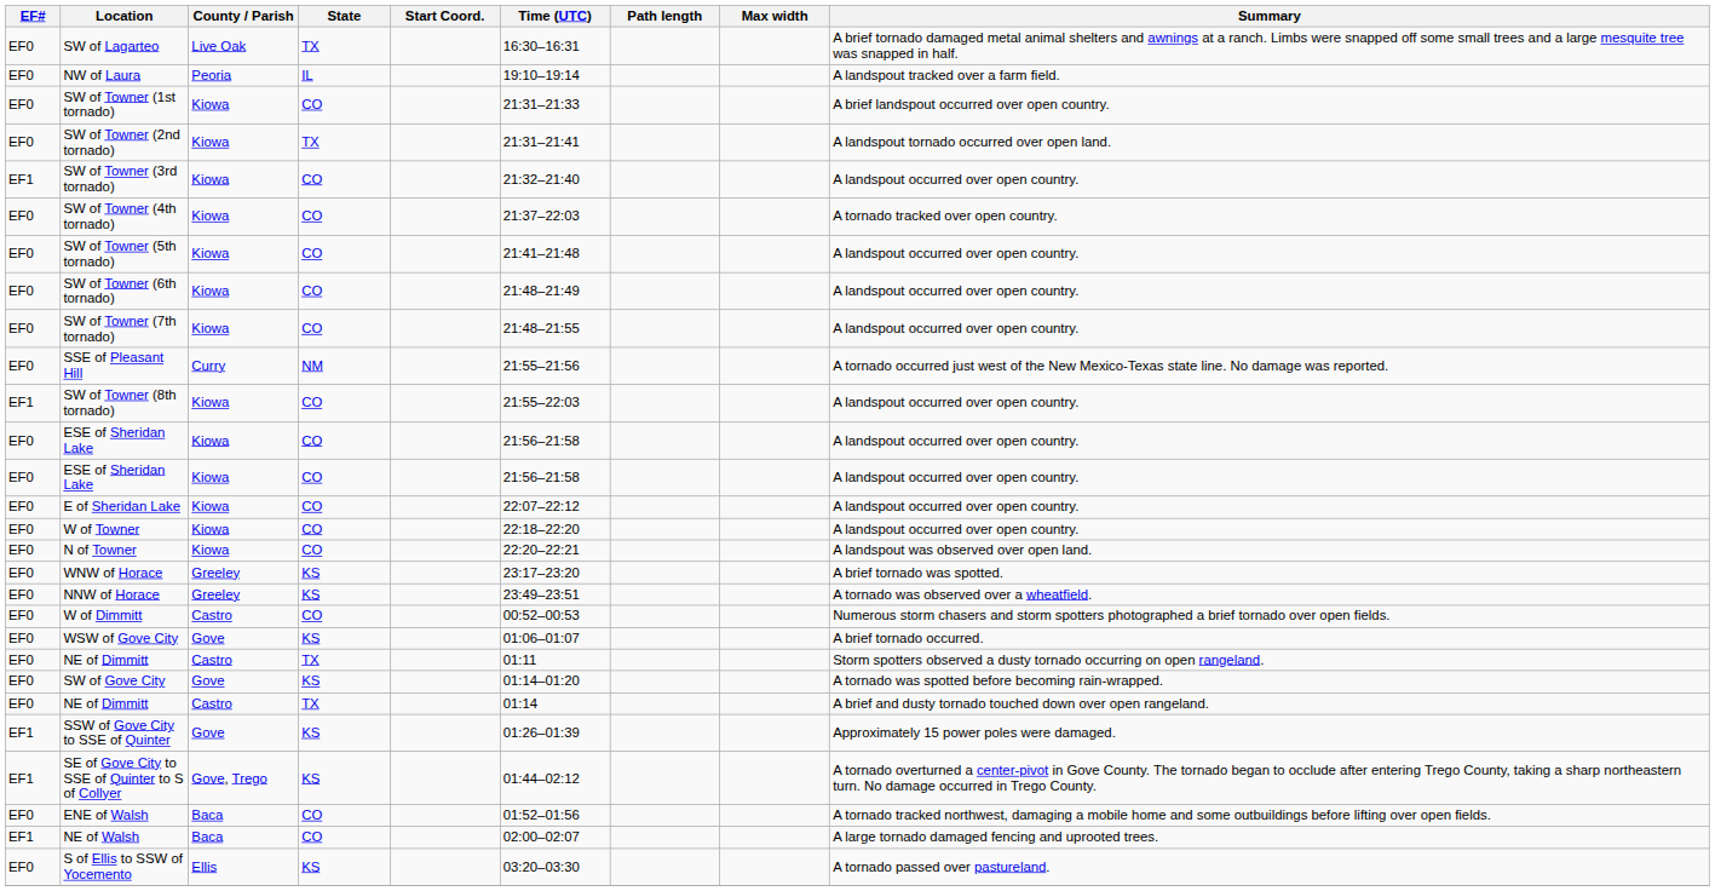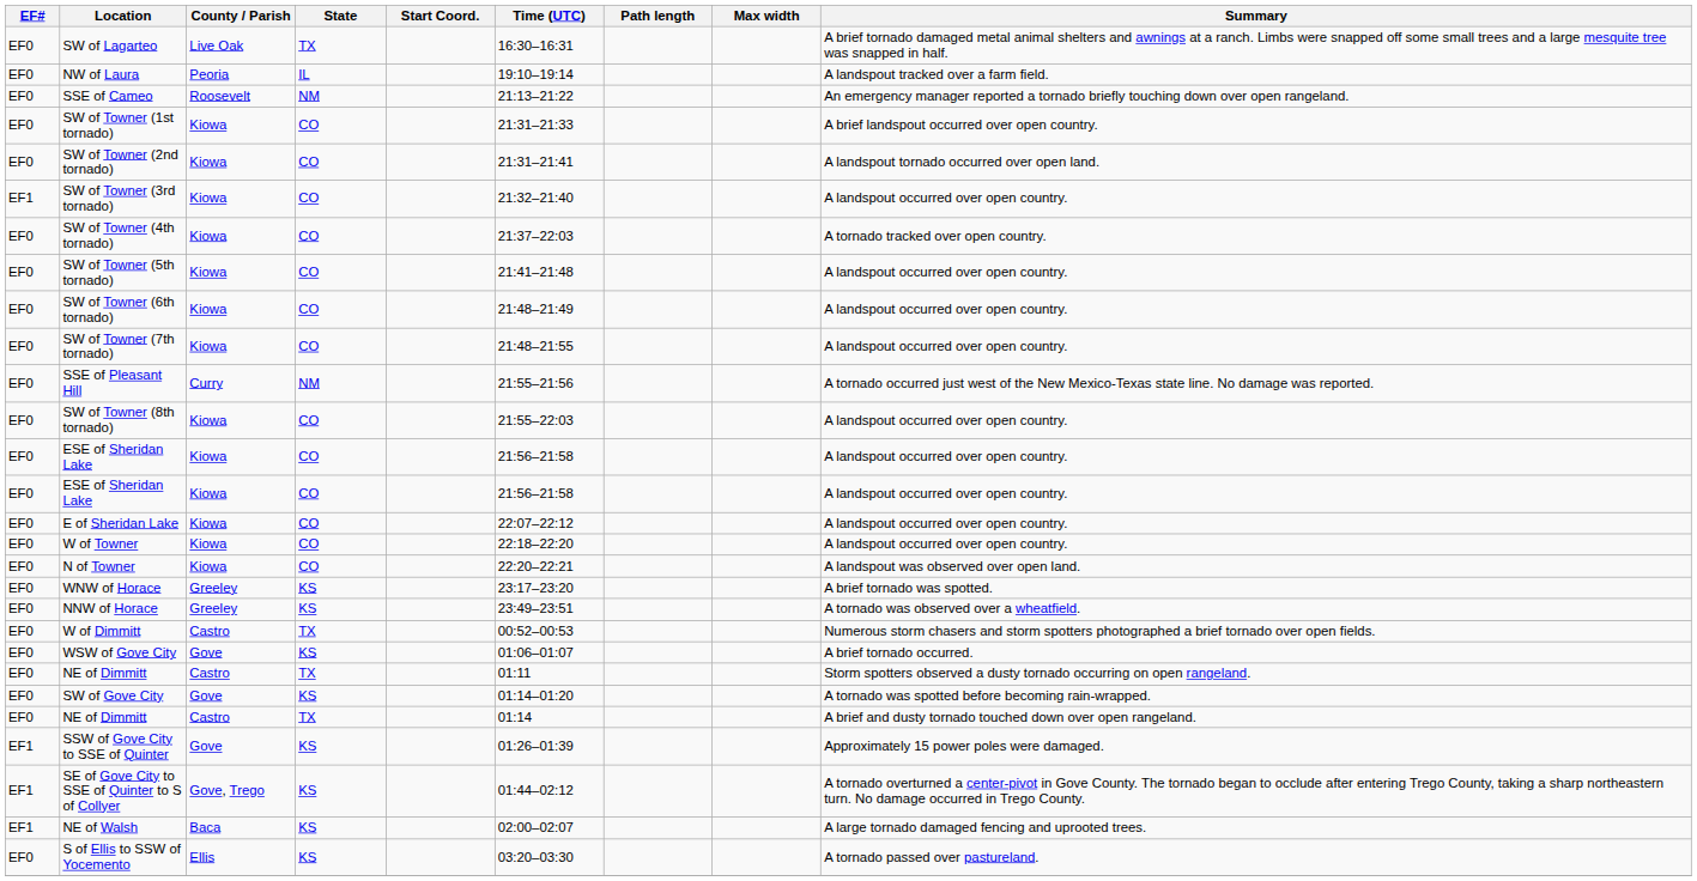+ row: EF0 | SSE of Cameo | Roosevelt | NM | 21:13–21:22 | An emergency manager reported a tornado briefly touching down over open rangeland.
SW of Towner (2nd tornado) | State: TX -> CO
SW of Towner (8th tornado) | EF#: EF1 -> EF0
W of Dimmitt | State: CO -> TX
- row: EF0 | ENE of Walsh | Baca | CO | 01:52–01:56 | A tornado tracked northwest, damaging a mobile home and some outbuildings before lifting over open fields.
NE of Walsh | State: CO -> KS
